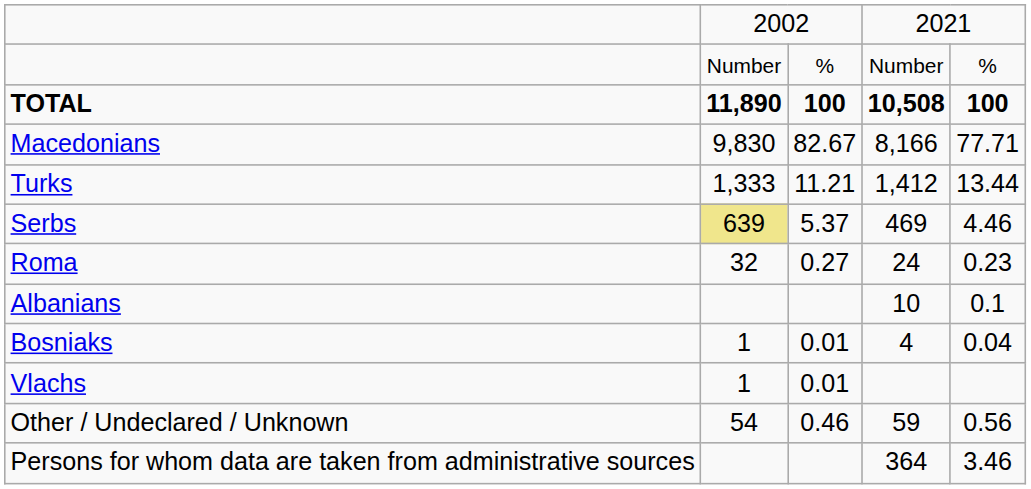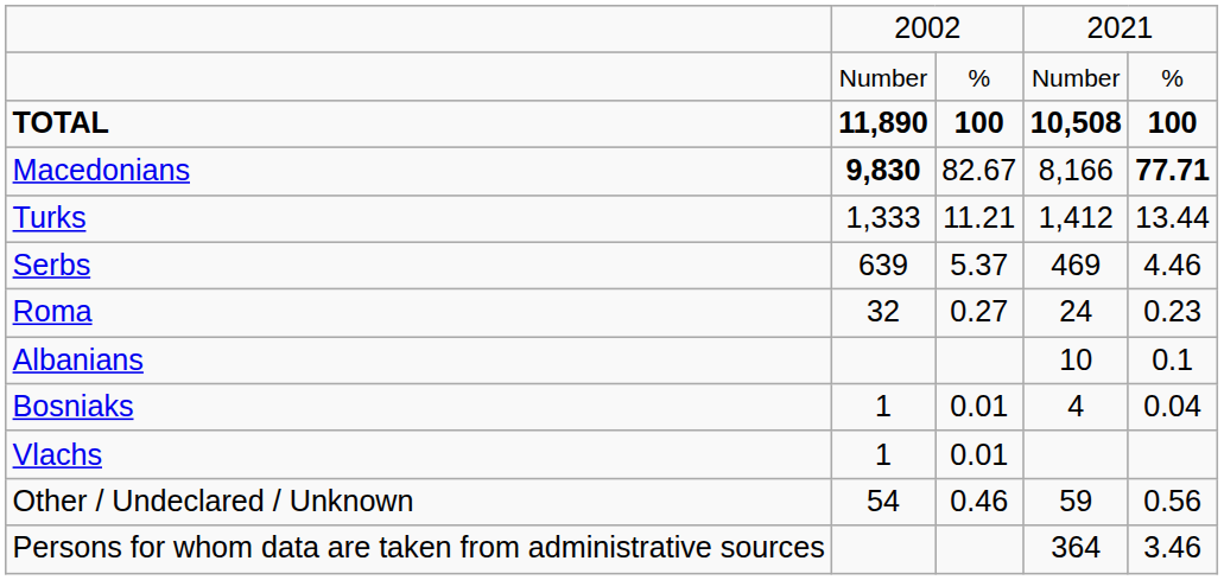Macedonians | column 2: normal -> bold
Macedonians | column 5: normal -> bold
Serbs | column 2: khaki background -> no background
